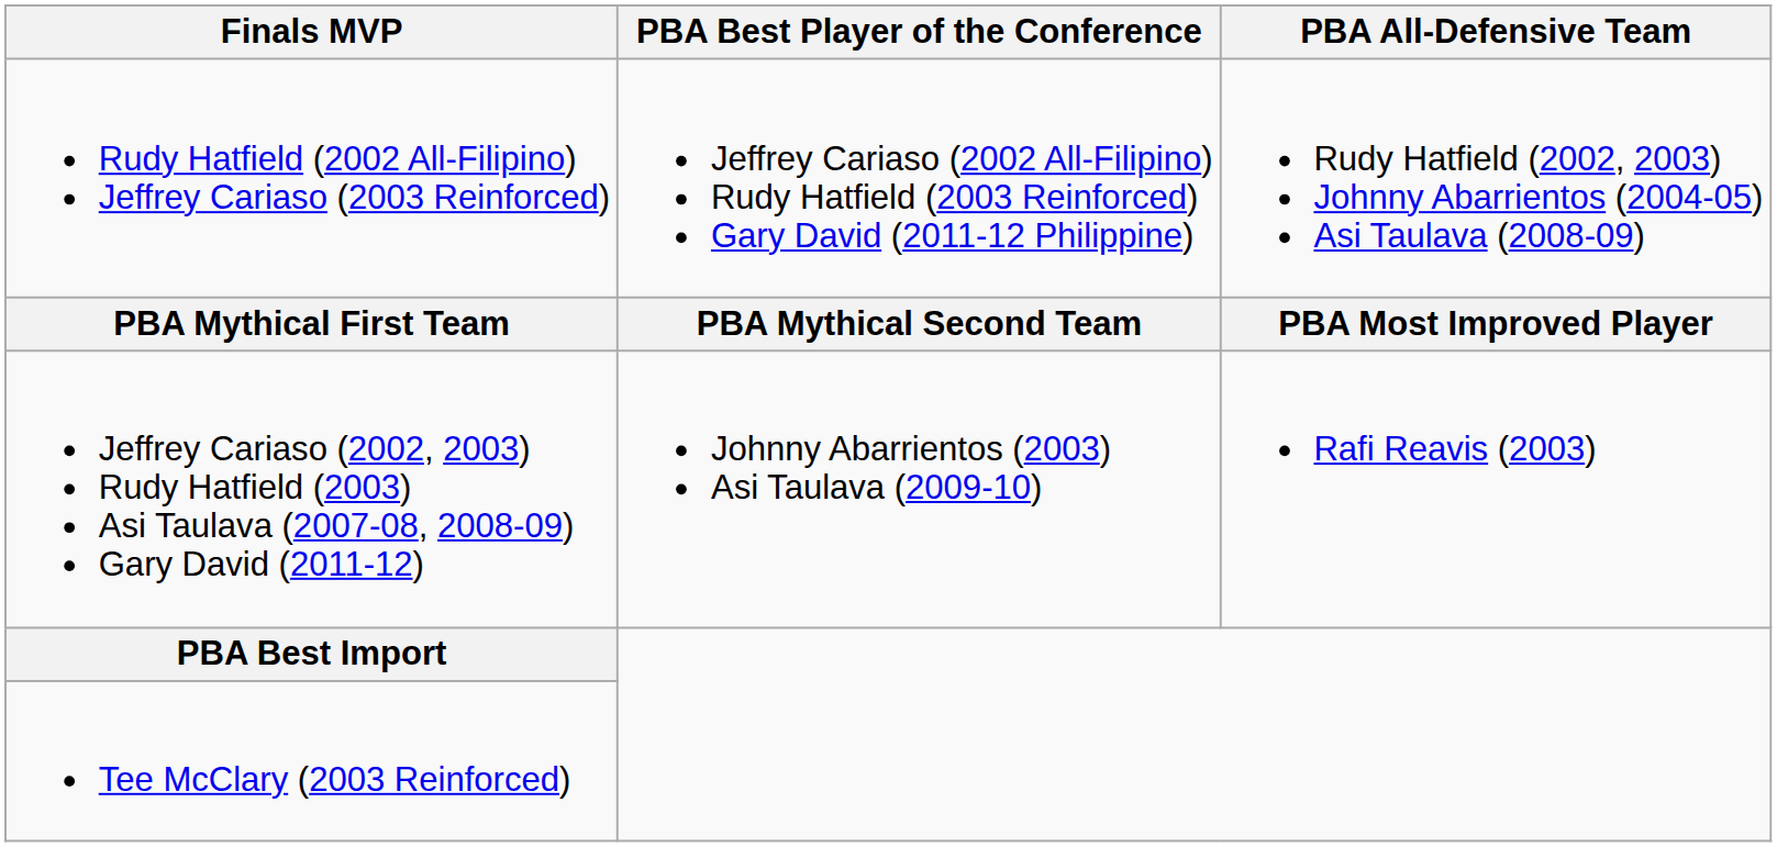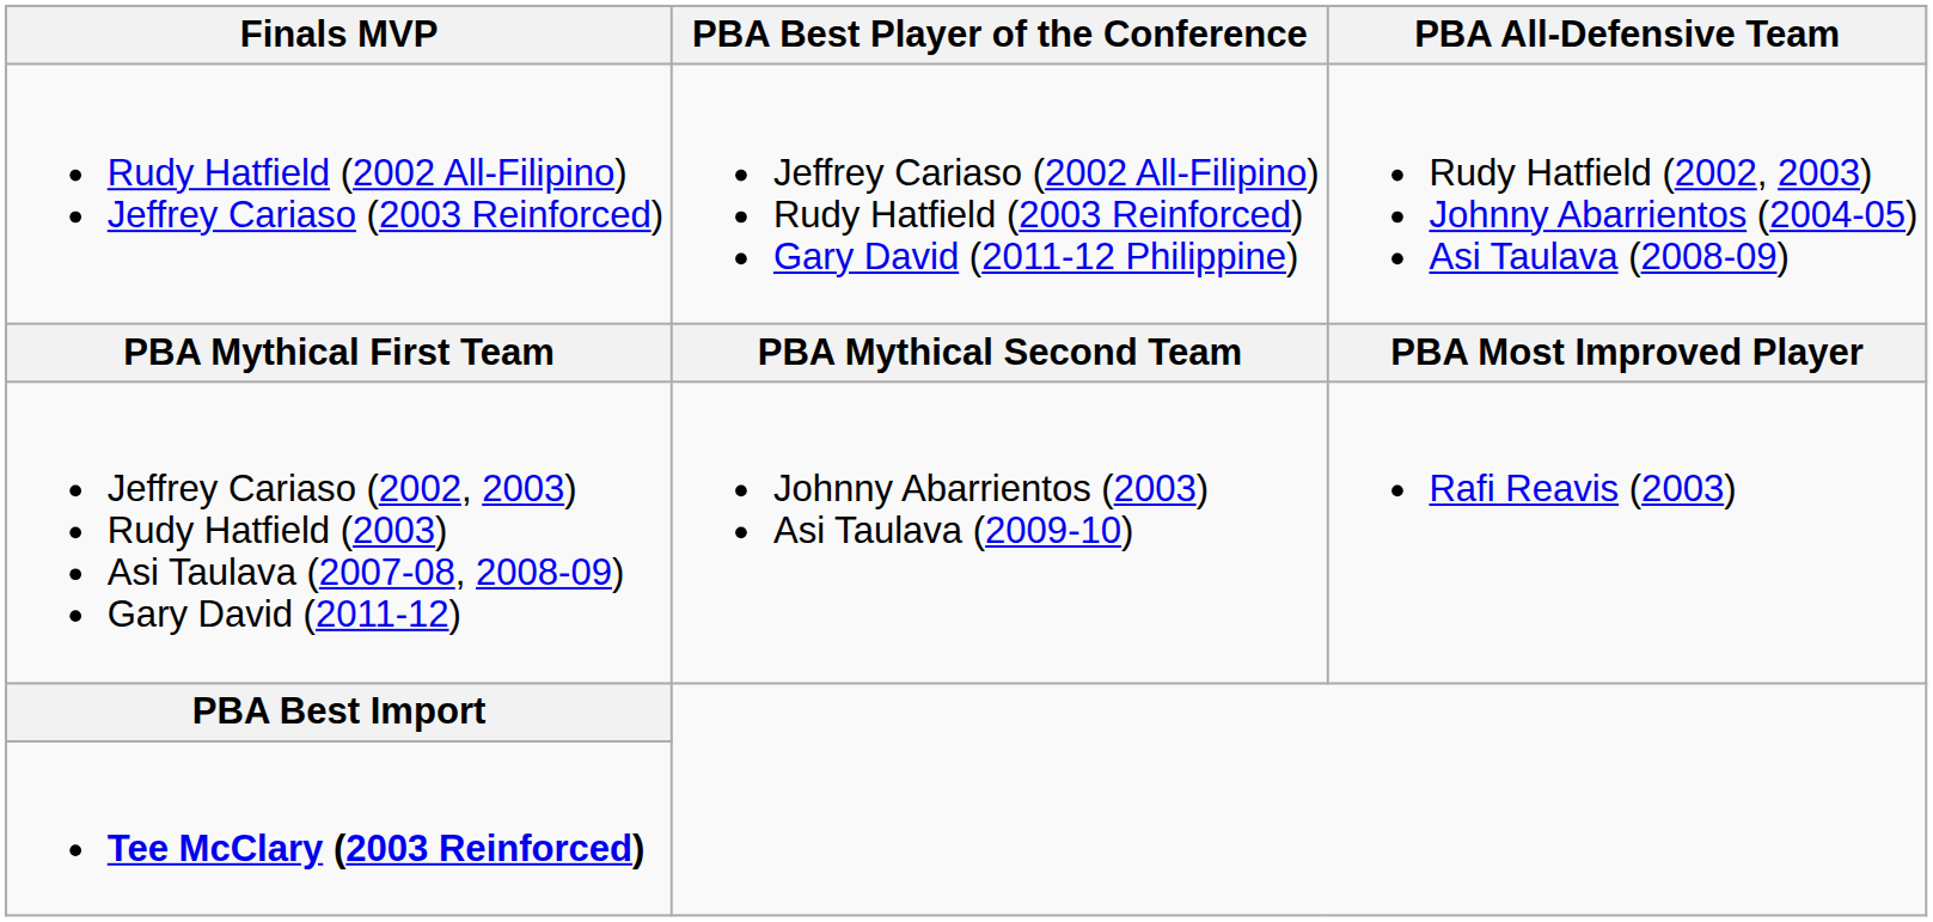Tee McClary (2003 Reinforced) | Finals MVP: normal -> bold
